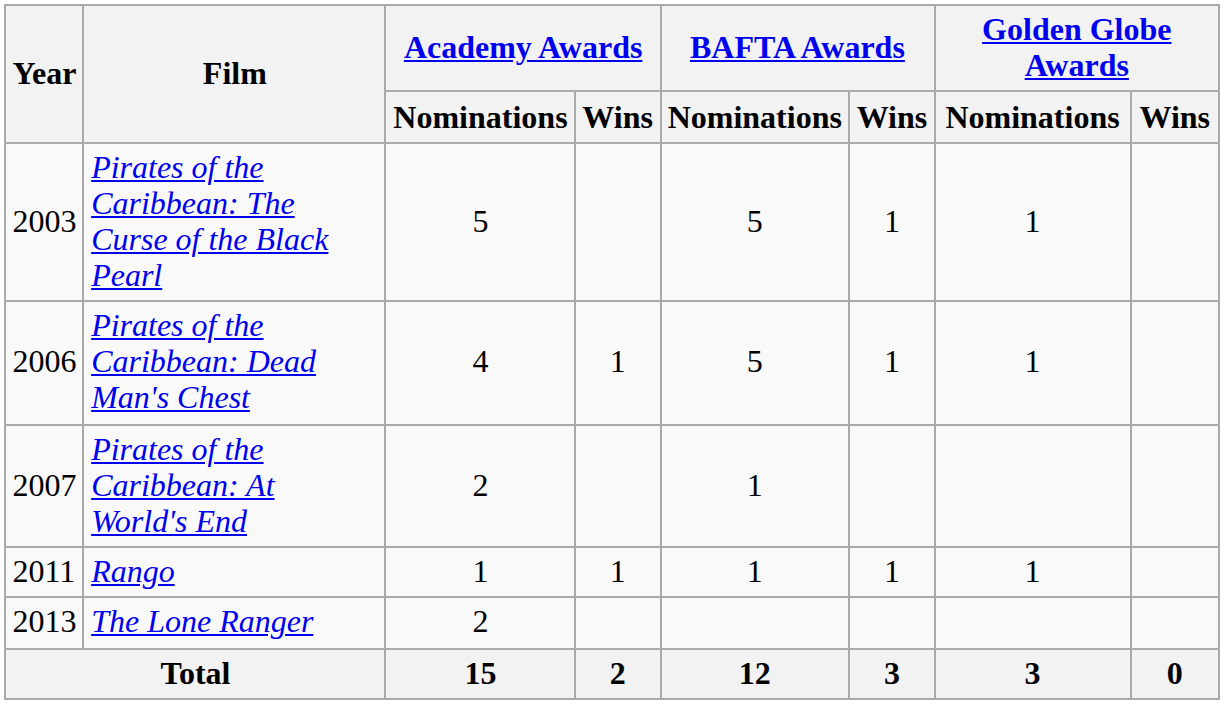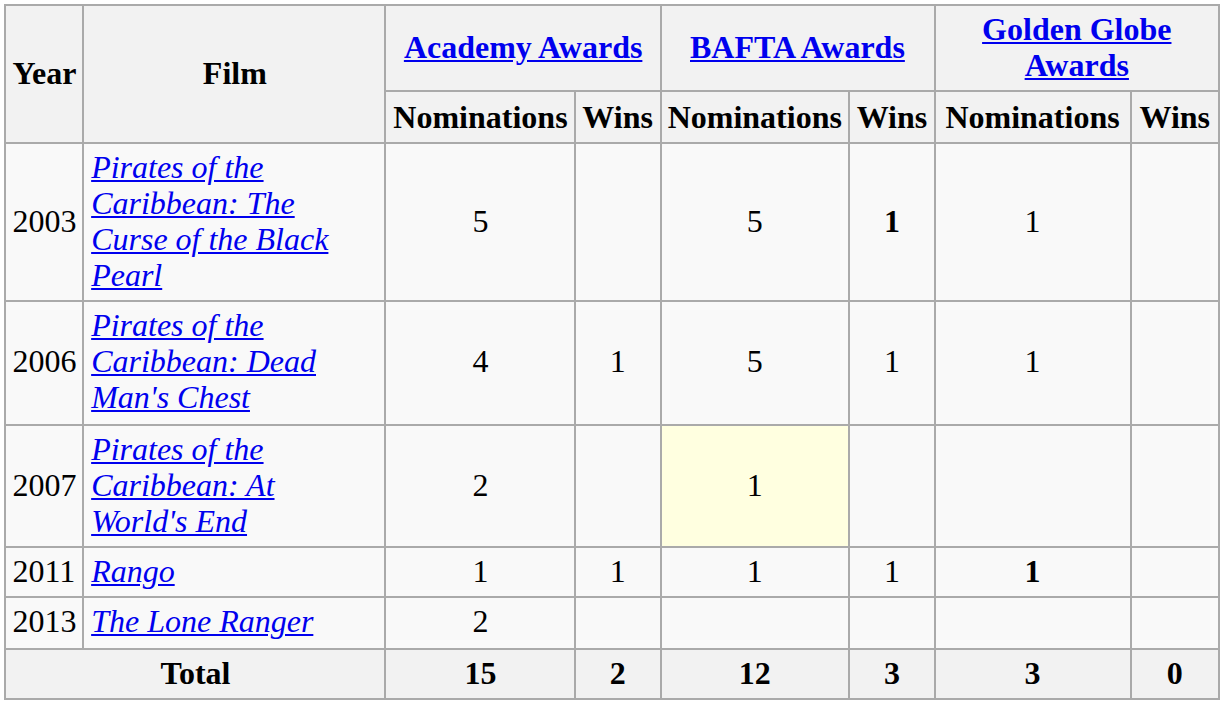Pirates of the Caribbean: The Curse of the Black Pearl | BAFTA Awards / Wins: normal -> bold
Pirates of the Caribbean: At World's End | BAFTA Awards / Nominations: no background -> lightyellow background
Rango | Golden Globe Awards / Nominations: normal -> bold
